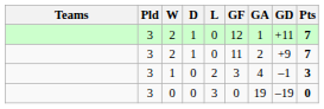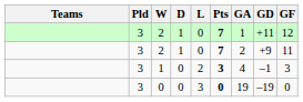columns swapped: GF <-> Pts
